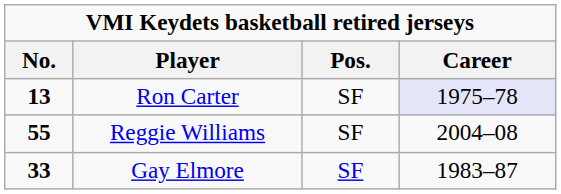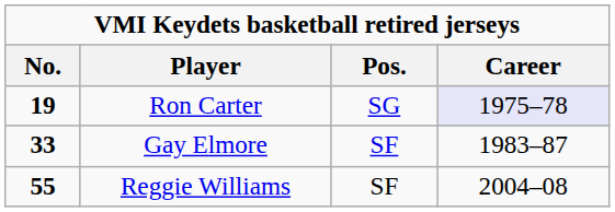Ron Carter | No.: 13 -> 19
Ron Carter | Pos.: SF -> SG
rows swapped: Gay Elmore <-> Reggie Williams
